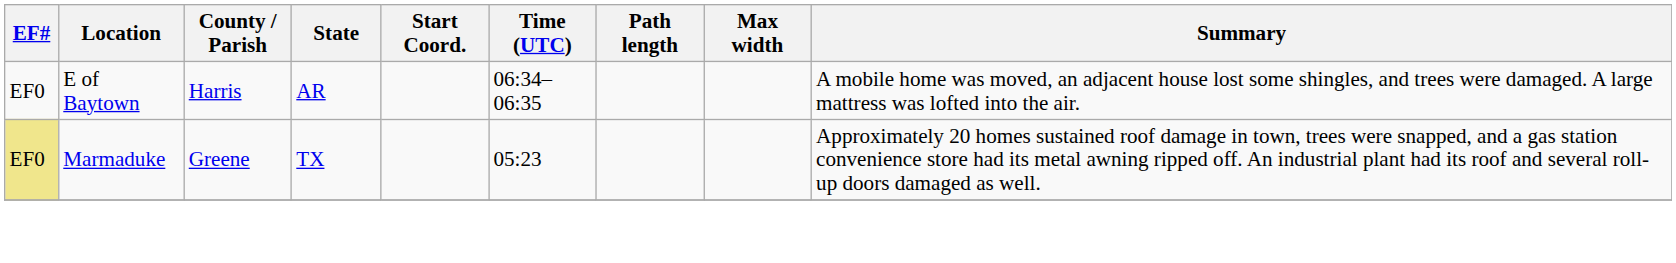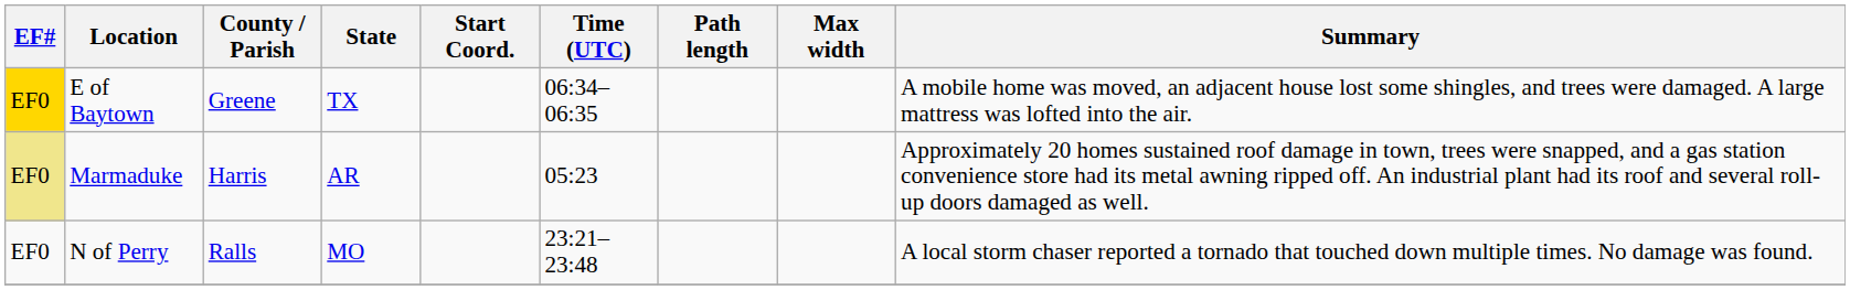E of Baytown | EF#: no background -> gold background
E of Baytown | County / Parish: Harris -> Greene
E of Baytown | State: AR -> TX
Marmaduke | County / Parish: Greene -> Harris
Marmaduke | State: TX -> AR
+ row: EF0 | N of Perry | Ralls | MO | 23:21–23:48 | A local storm chaser reported a tornado that touched down multiple times. No damage was found.
